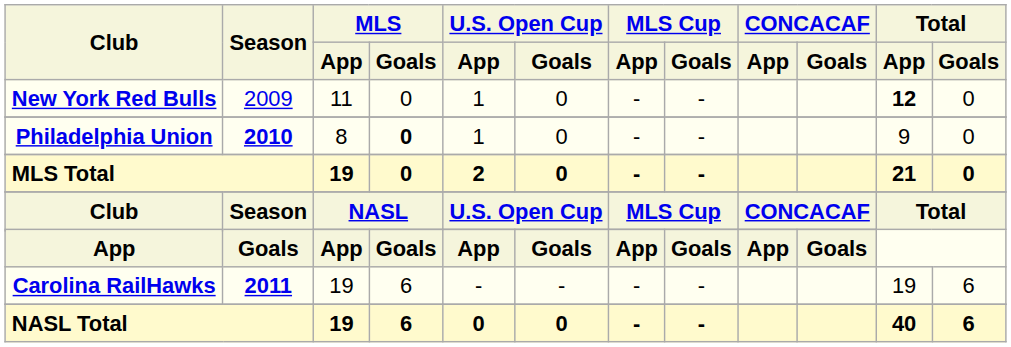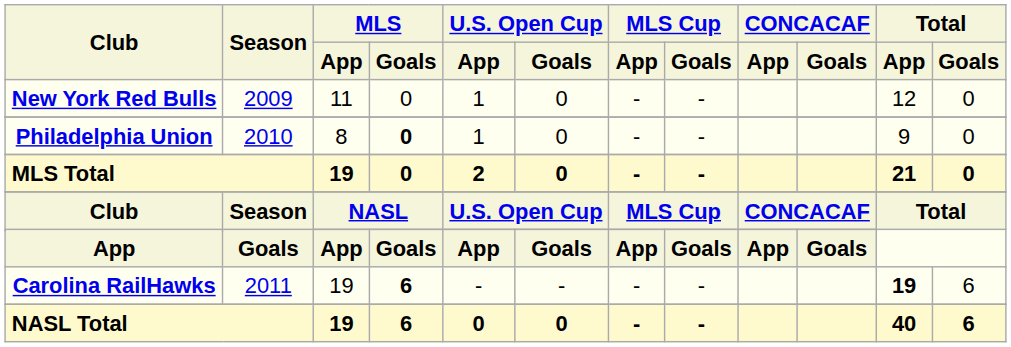New York Red Bulls | Total / App: bold -> normal
Philadelphia Union | Season: bold -> normal
Carolina RailHawks | Season: bold -> normal
Carolina RailHawks | MLS / Goals: normal -> bold
Carolina RailHawks | Total / App: normal -> bold
